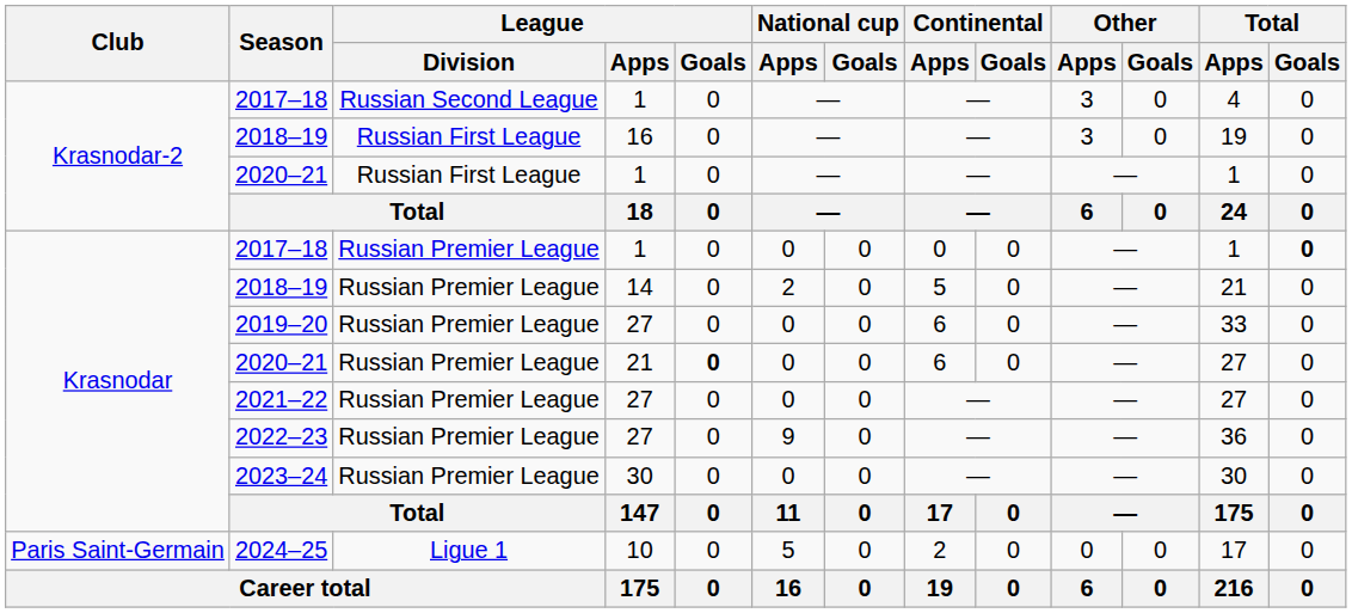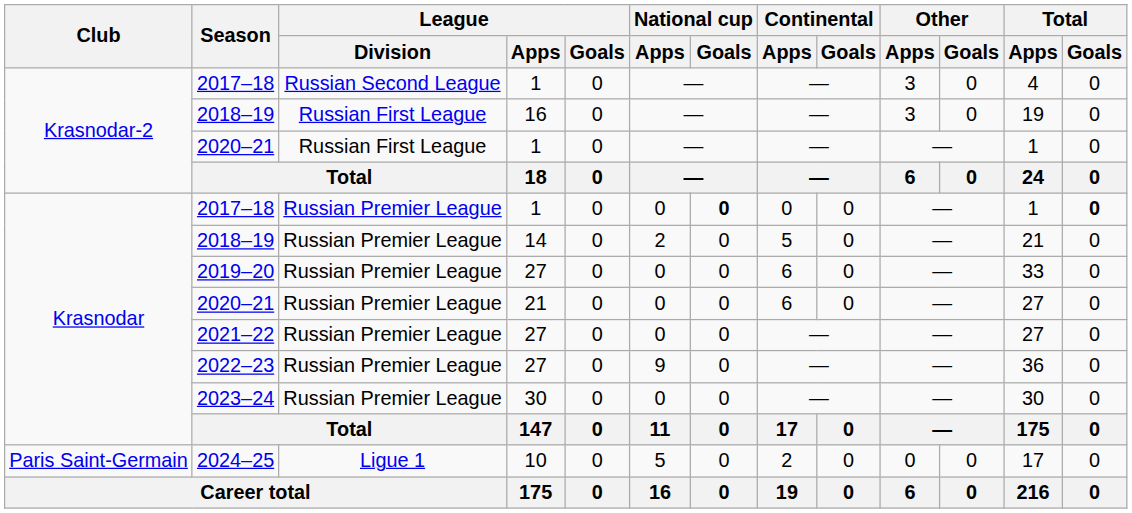2017–18 / Russian Premier League | National cup / Goals: normal -> bold
2020–21 / Russian Premier League | League / Goals: bold -> normal
